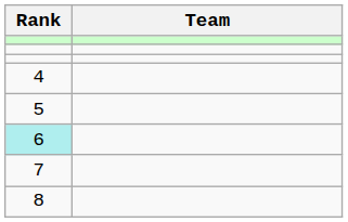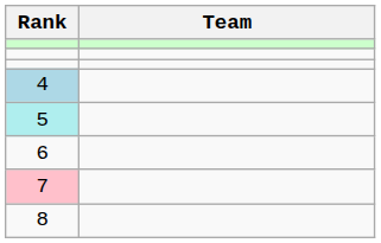row 5 | Rank: no background -> lightblue background
row 6 | Rank: no background -> paleturquoise background
row 7 | Rank: paleturquoise background -> no background
row 8 | Rank: no background -> pink background
